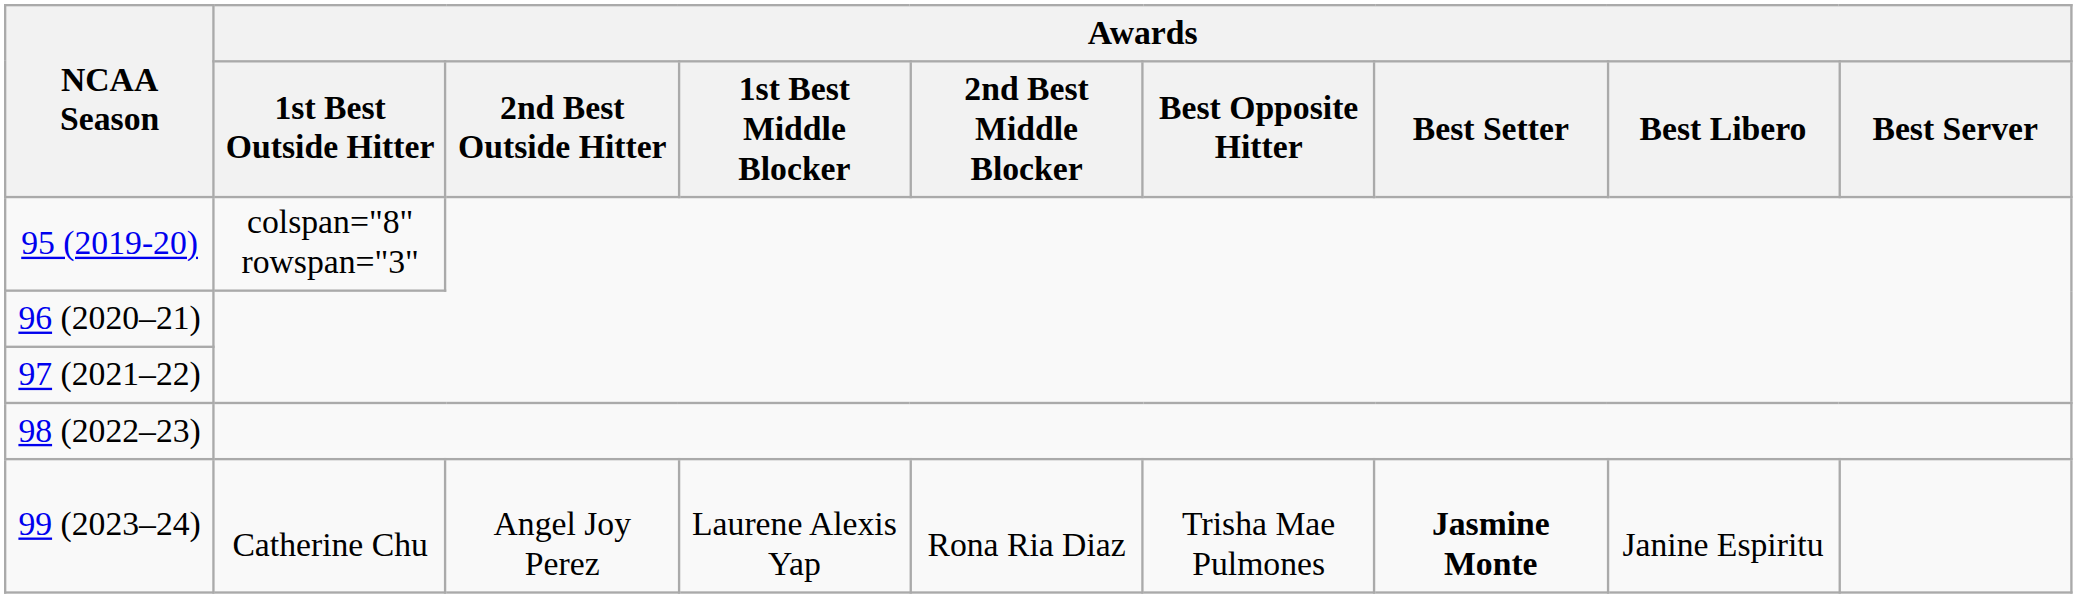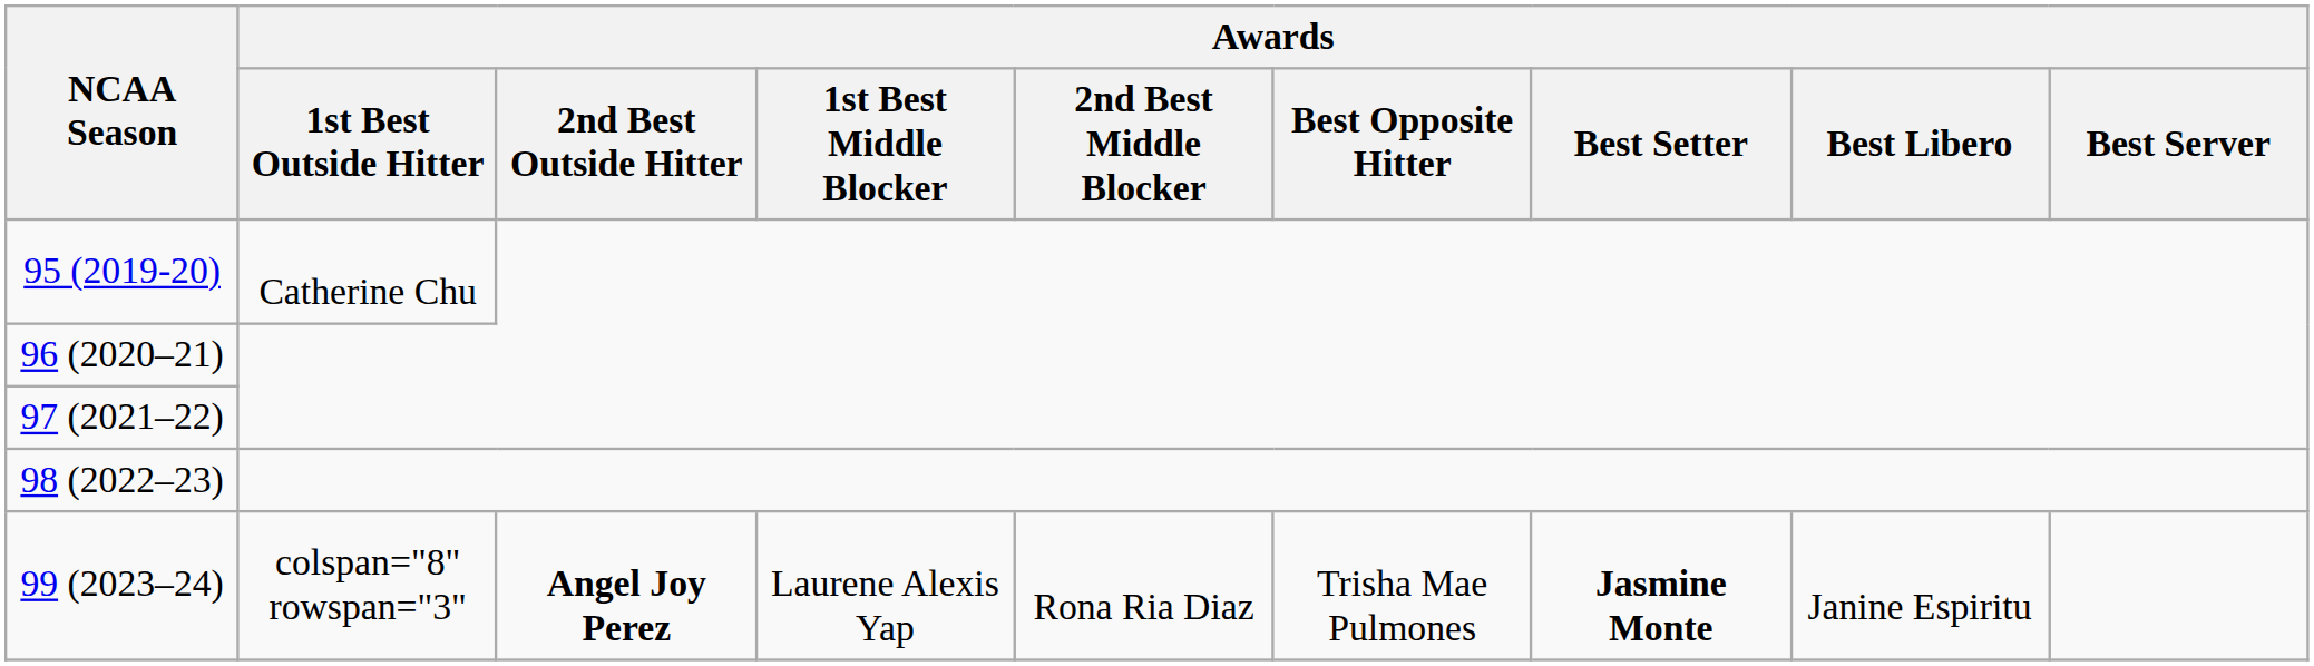95 (2019-20) | Awards / 1st Best Outside Hitter: colspan="8" rowspan="3" -> Catherine Chu
99 (2023–24) | Awards / 1st Best Outside Hitter: Catherine Chu -> colspan="8" rowspan="3"
99 (2023–24) | Awards / 2nd Best Outside Hitter: normal -> bold
